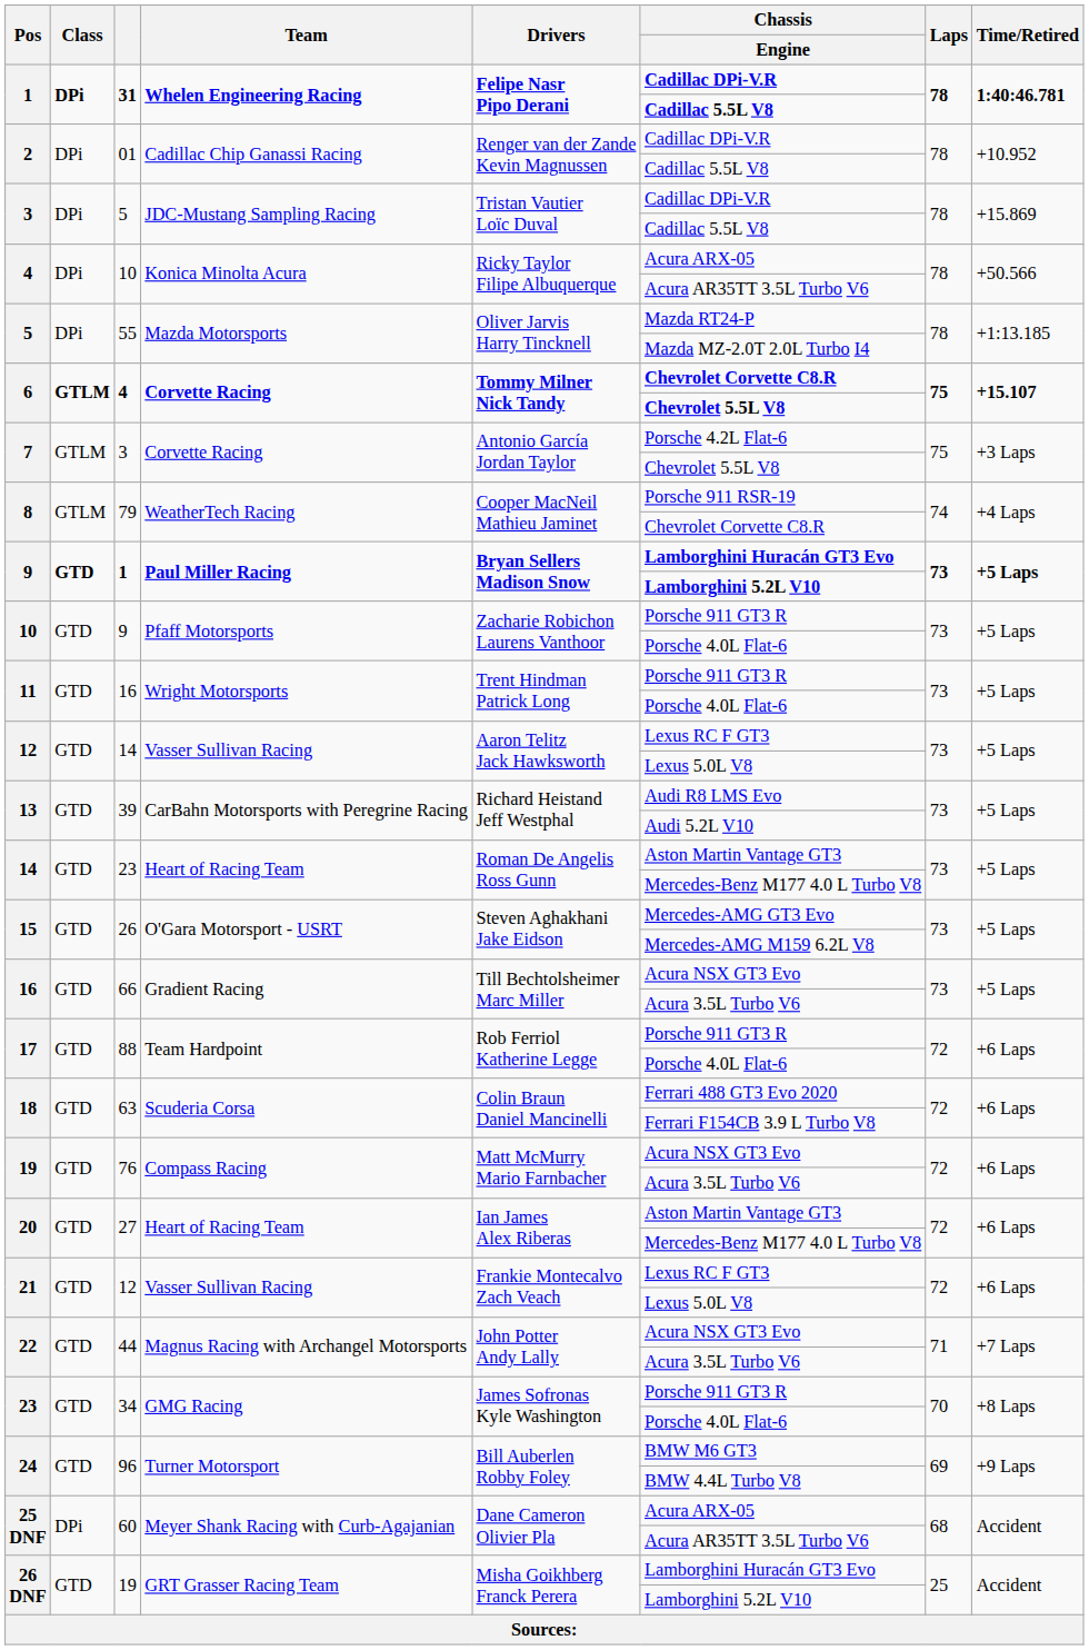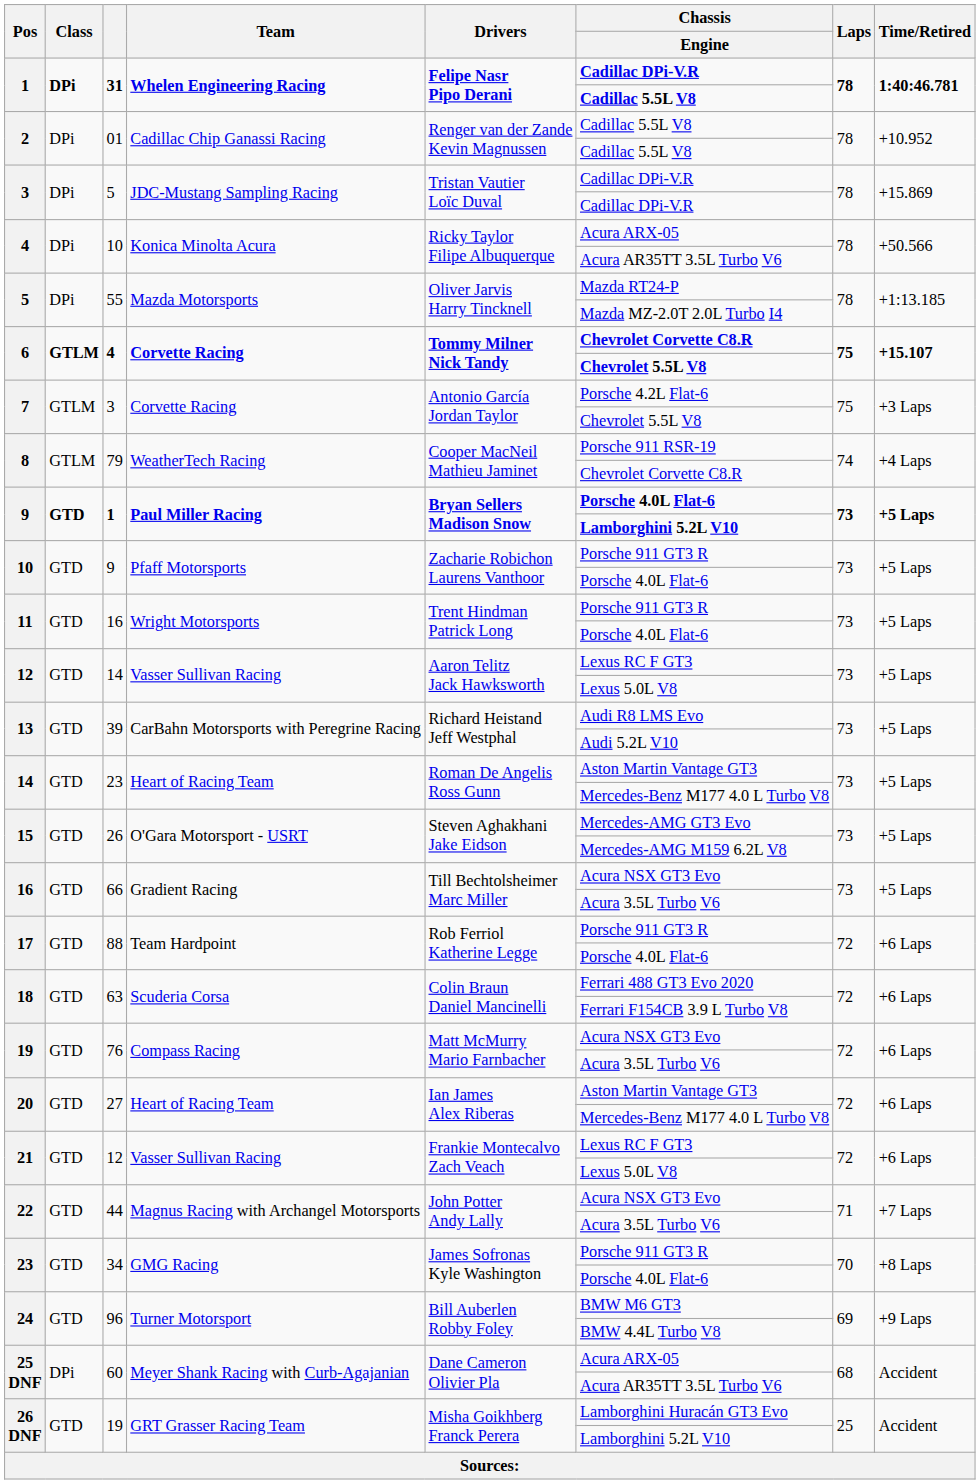row 5 | Chassis / Engine: Cadillac DPi-V.R -> Cadillac 5.5L V8
row 8 | Chassis / Engine: Cadillac 5.5L V8 -> Cadillac DPi-V.R
row 19 | Chassis / Engine: Lamborghini Huracán GT3 Evo -> Porsche 4.0L Flat-6
